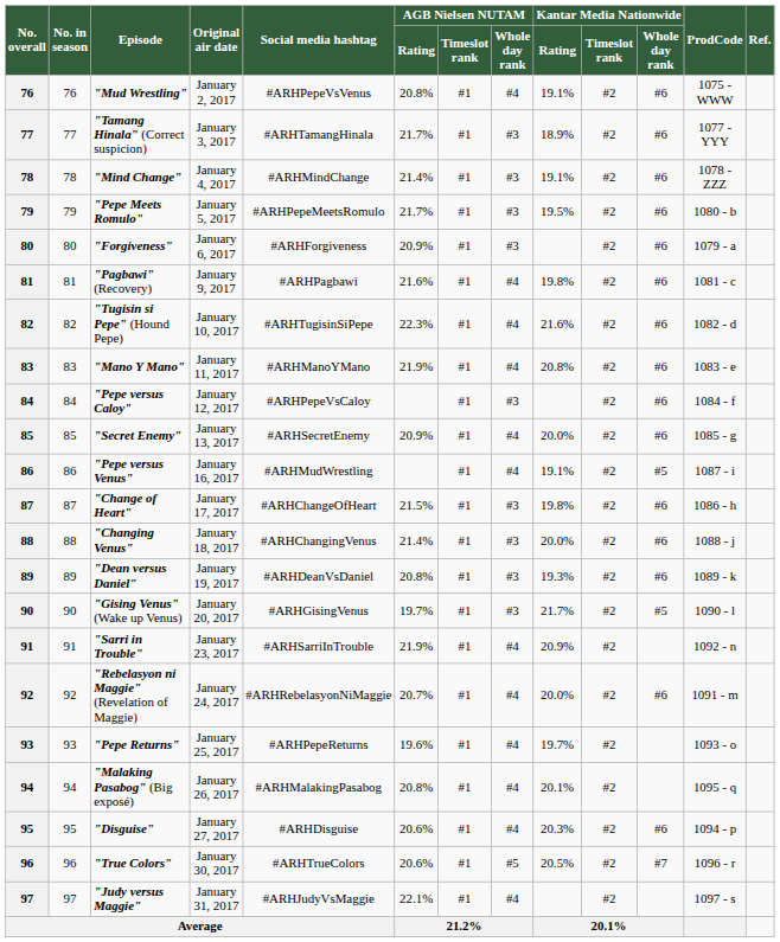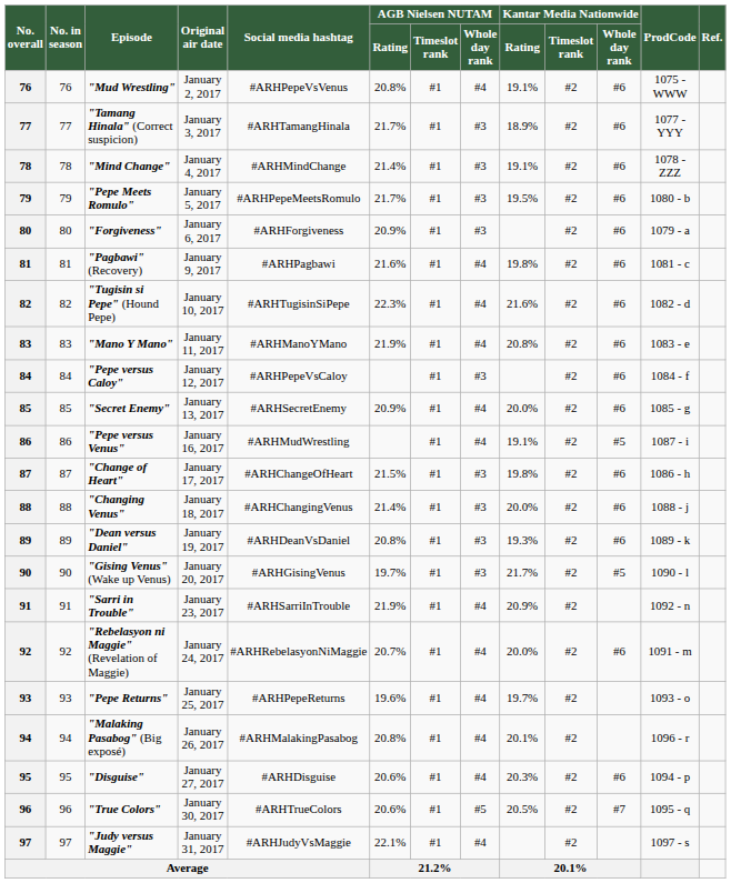"Malaking Pasabog" (Big exposé) | ProdCode: 1095 - q -> 1096 - r
"True Colors" | ProdCode: 1096 - r -> 1095 - q
